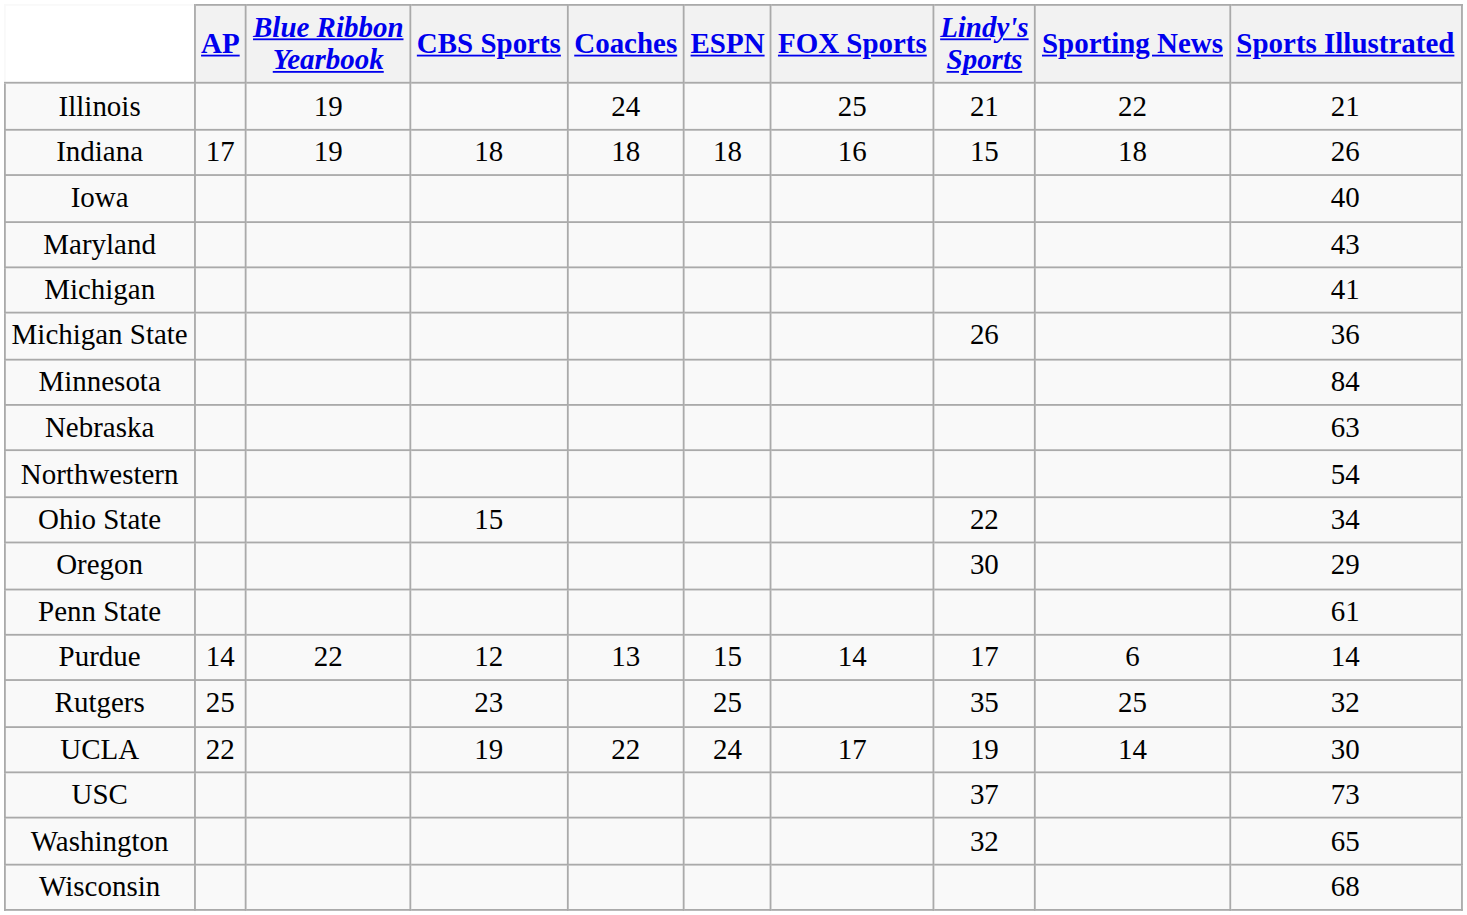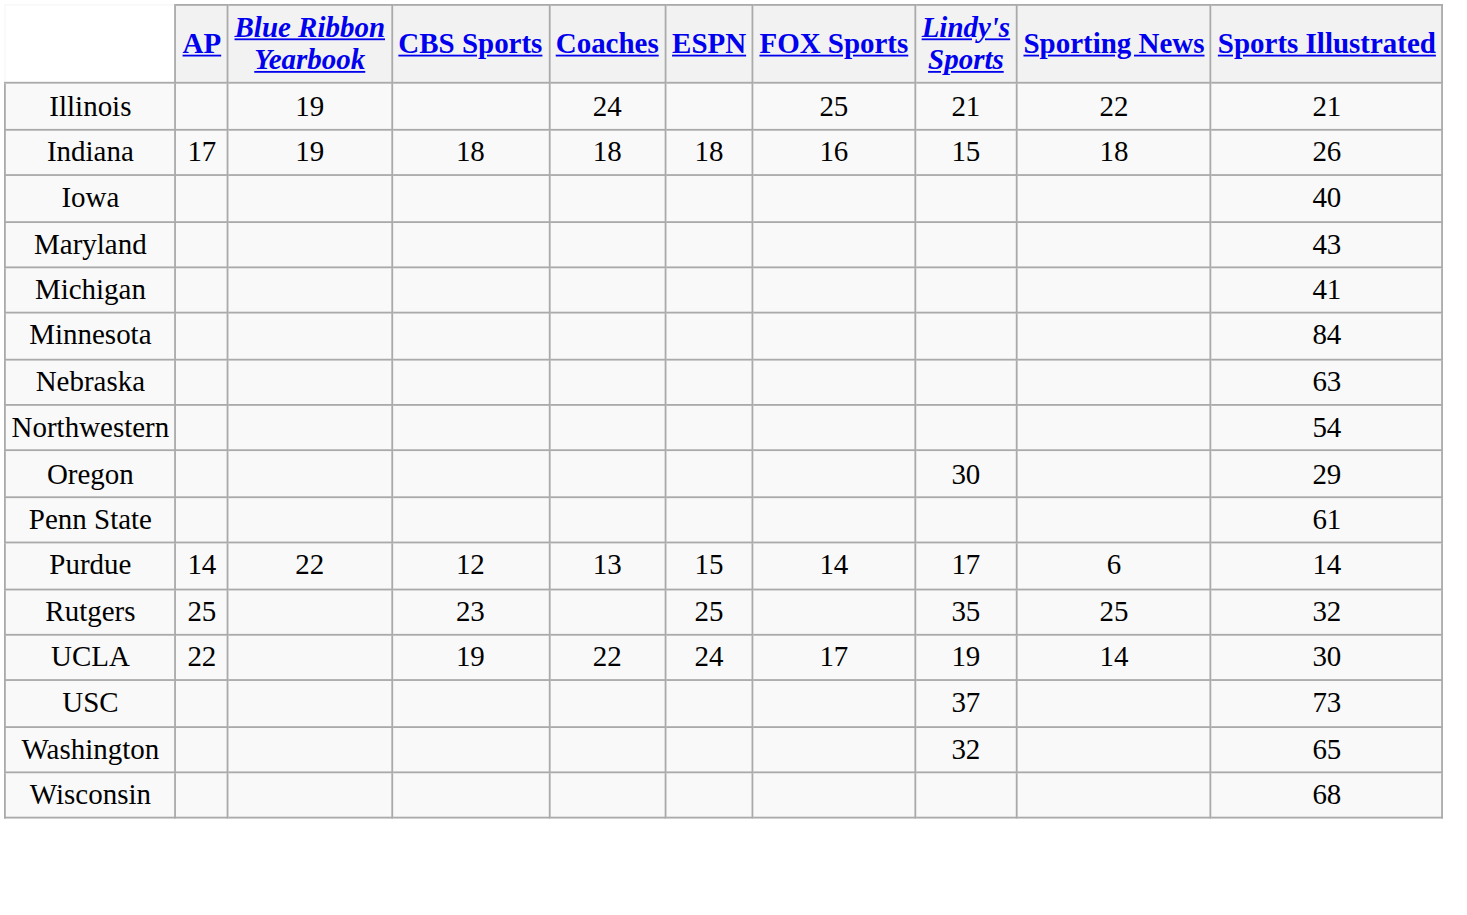- row: Michigan State | 26 | 36
- row: Ohio State | 15 | 22 | 34
